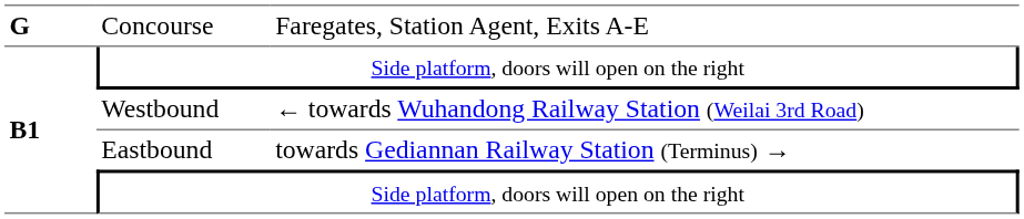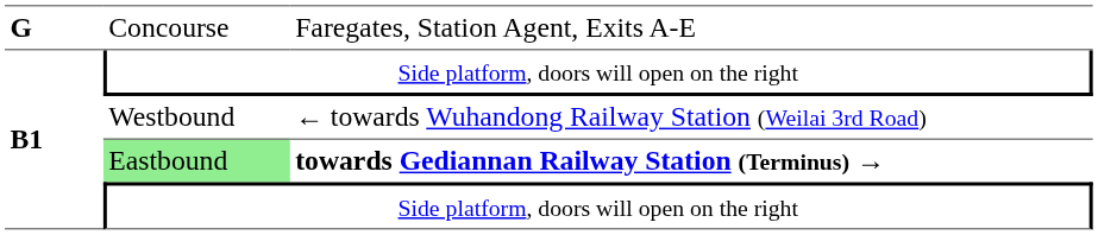Eastbound | column 2: no background -> lightgreen background
Eastbound | column 3: normal -> bold
